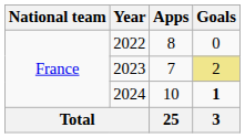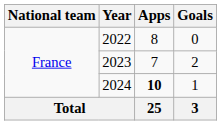2023 | Goals: khaki background -> no background
2024 | Apps: normal -> bold
2024 | Goals: bold -> normal
